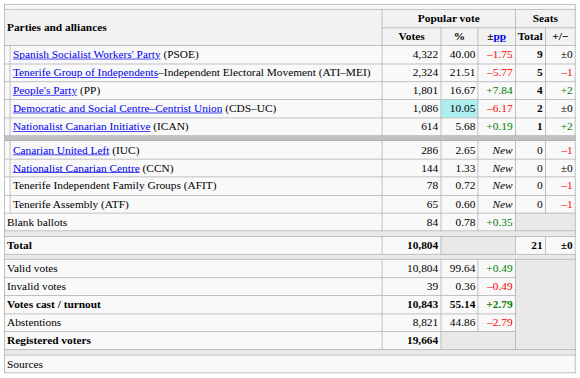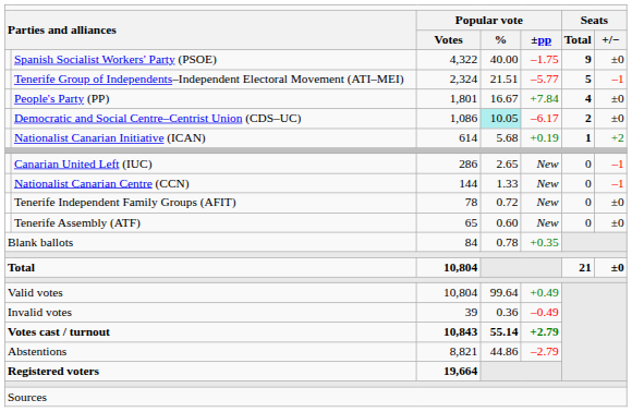People's Party (PP) | column 7: +2 -> ±0
Nationalist Canarian Centre (CCN) | column 7: ±0 -> –1
Tenerife Independent Family Groups (AFIT) | column 7: –1 -> ±0
Tenerife Assembly (ATF) | column 7: –1 -> ±0
